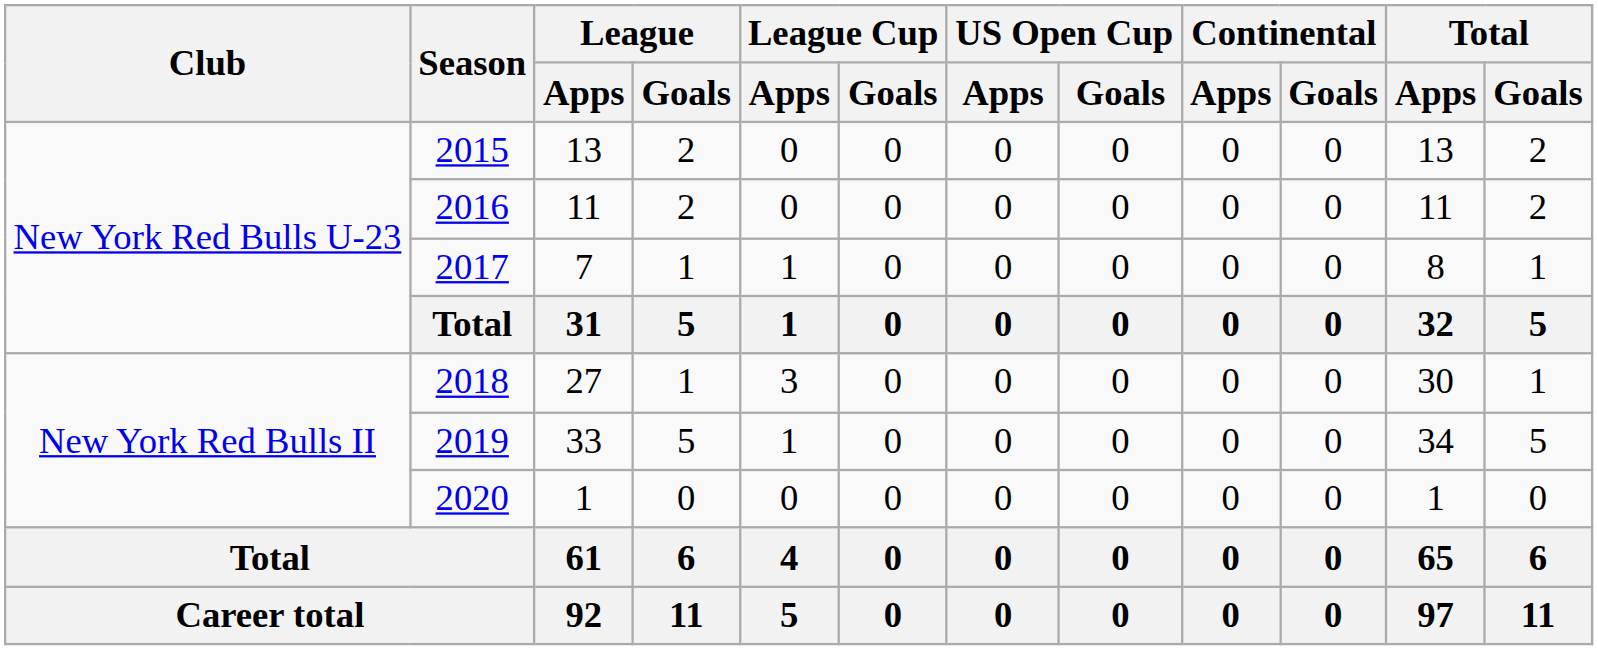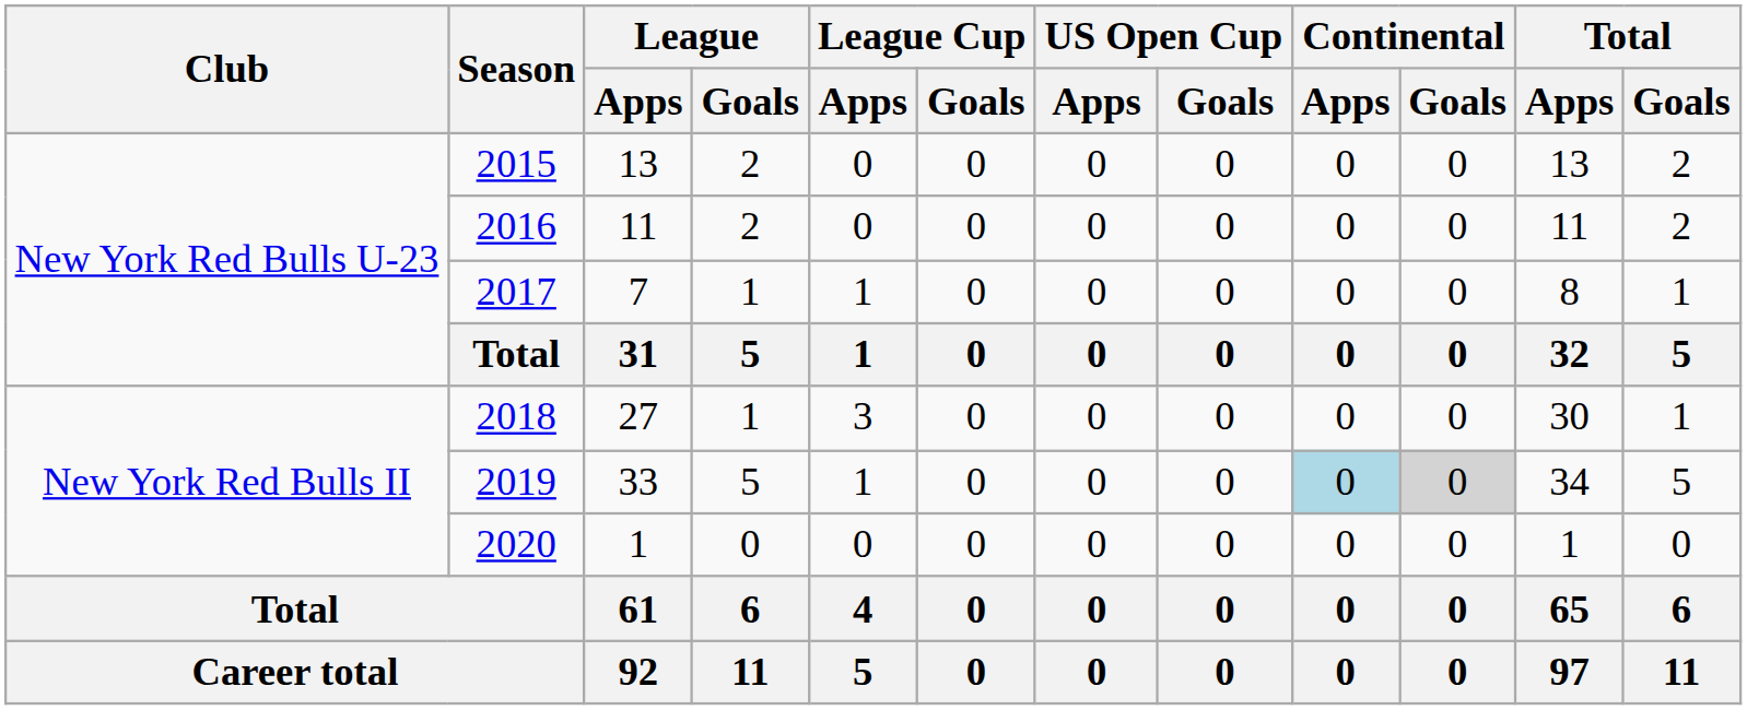2019 | Continental / Apps: no background -> lightblue background
2019 | Continental / Goals: no background -> lightgrey background
